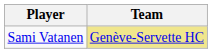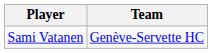Sami Vatanen | Team: khaki background -> no background
